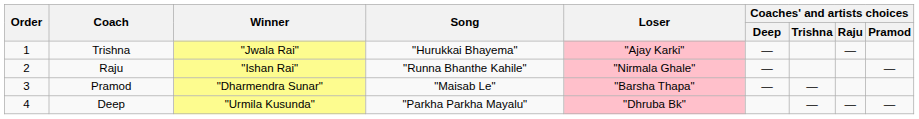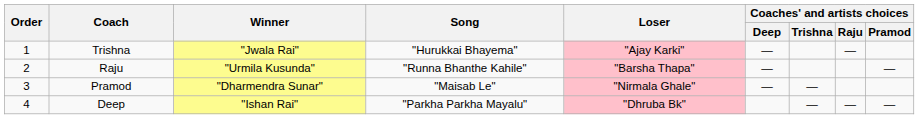row 4 | Winner: "Ishan Rai" -> "Urmila Kusunda"
row 4 | Loser: "Nirmala Ghale" -> "Barsha Thapa"
row 5 | Loser: "Barsha Thapa" -> "Nirmala Ghale"
row 6 | Winner: "Urmila Kusunda" -> "Ishan Rai"
